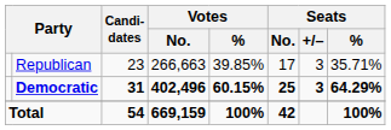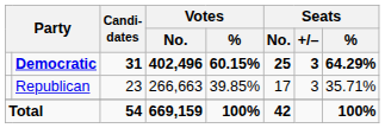rows swapped: Democratic <-> Republican
